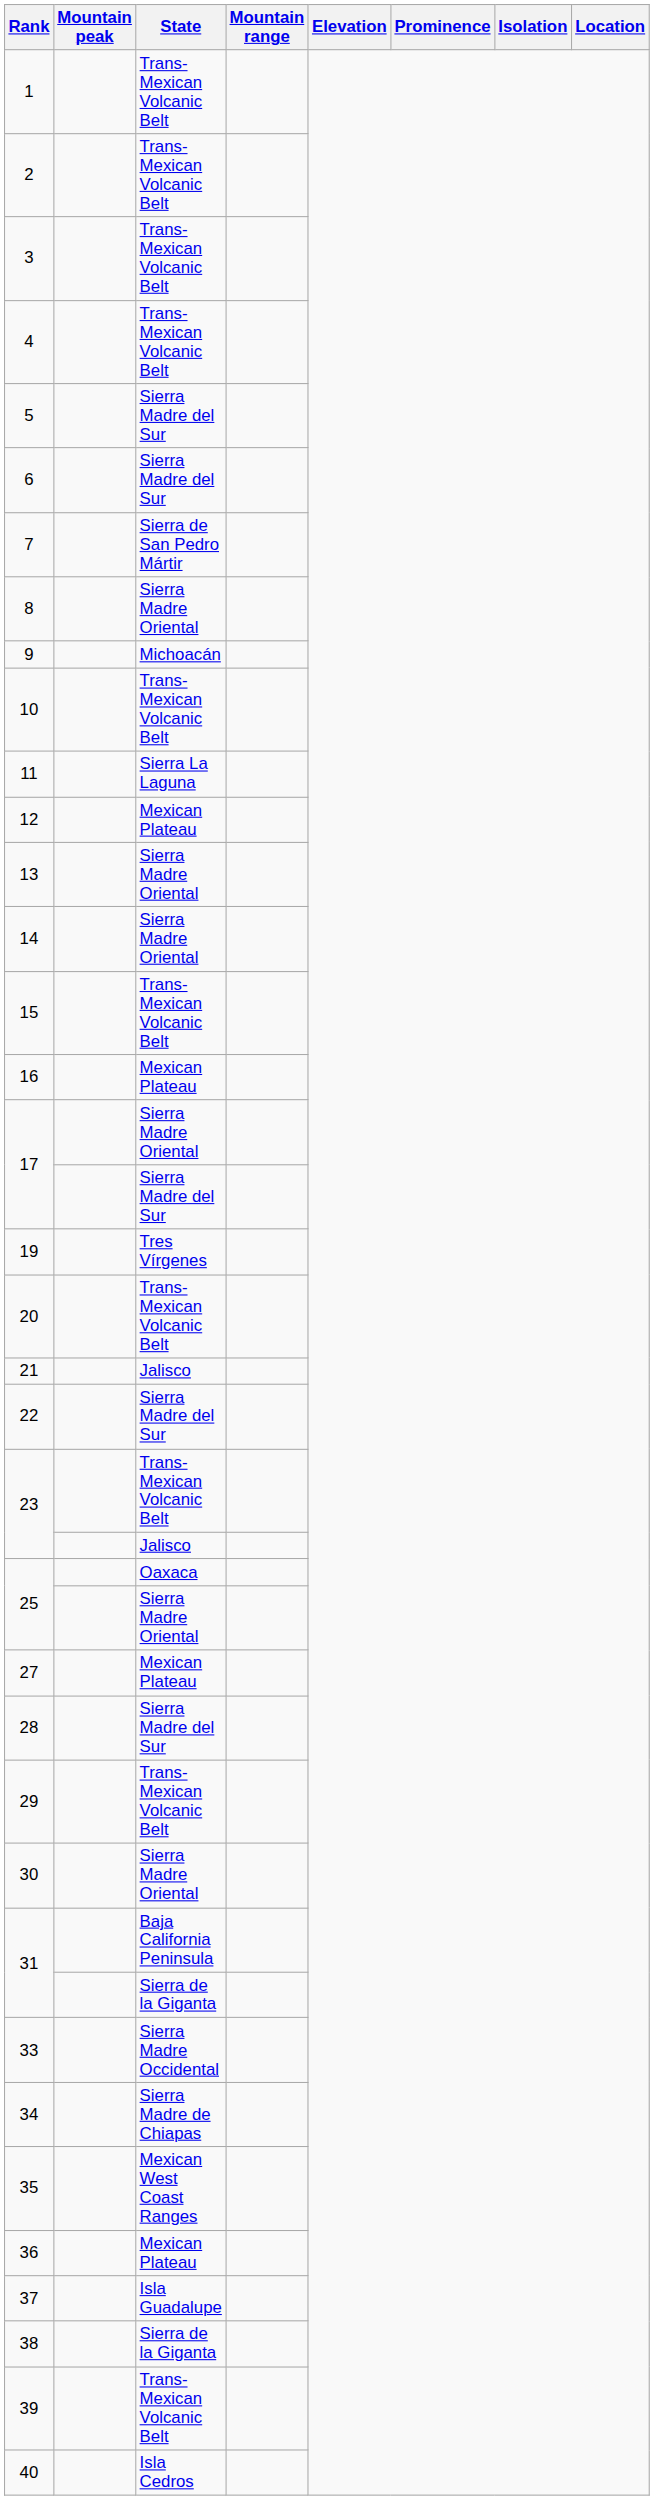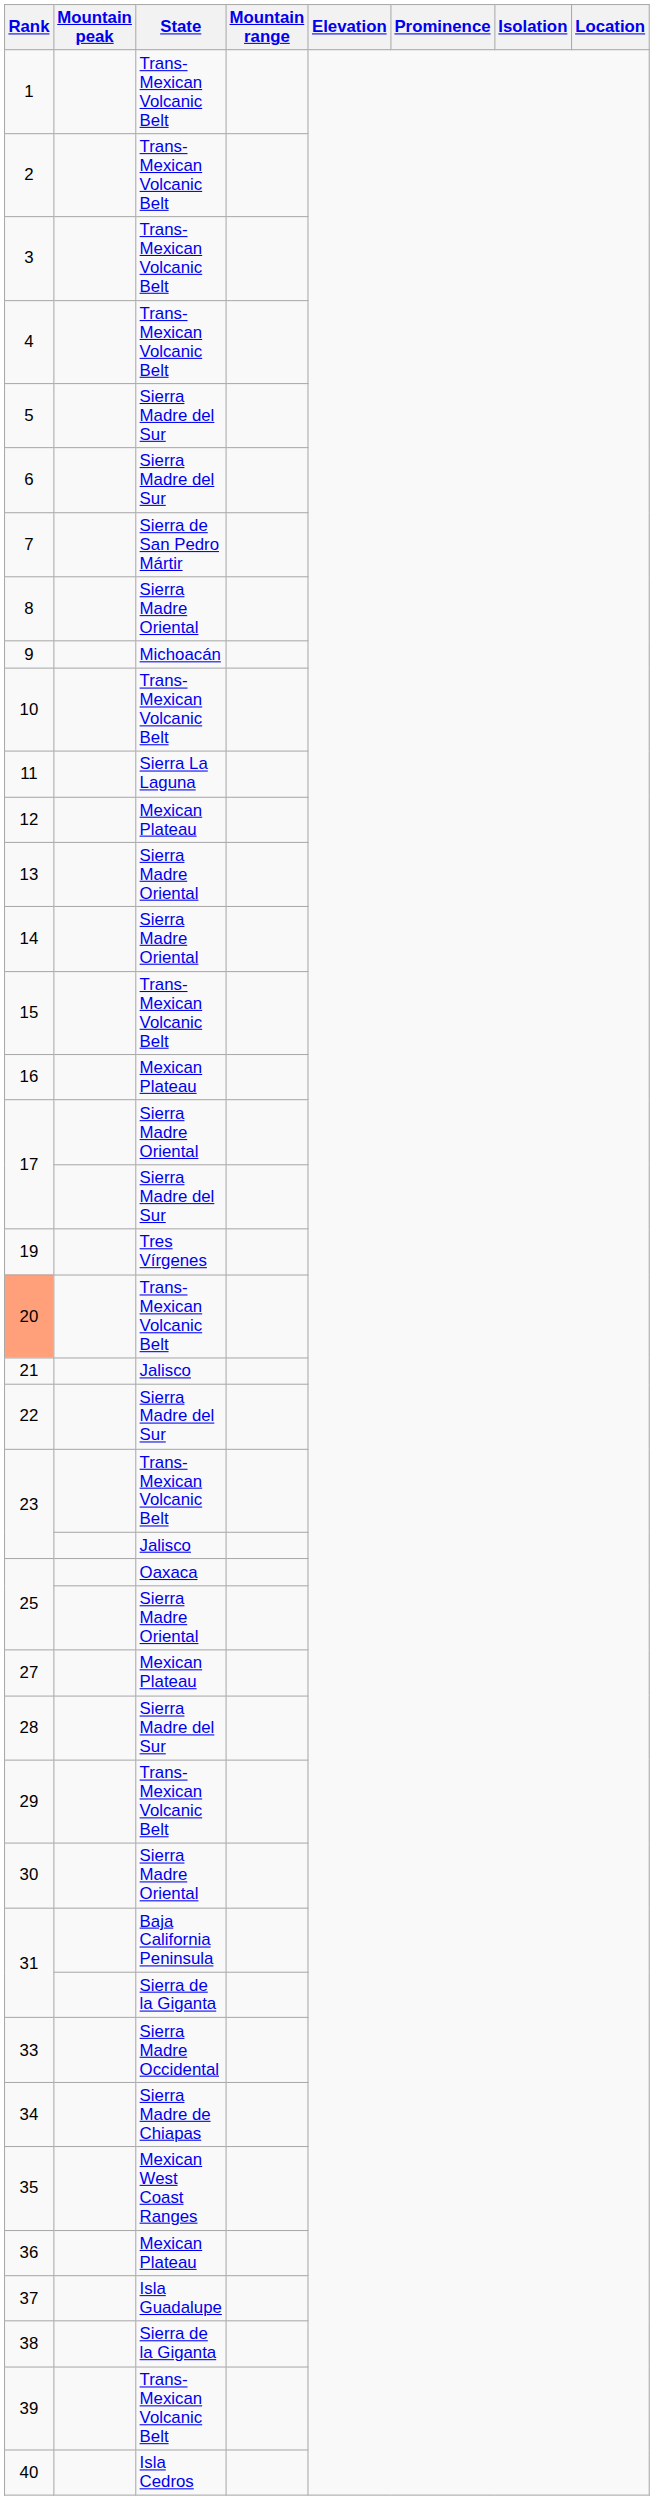20 | Rank: no background -> lightsalmon background
